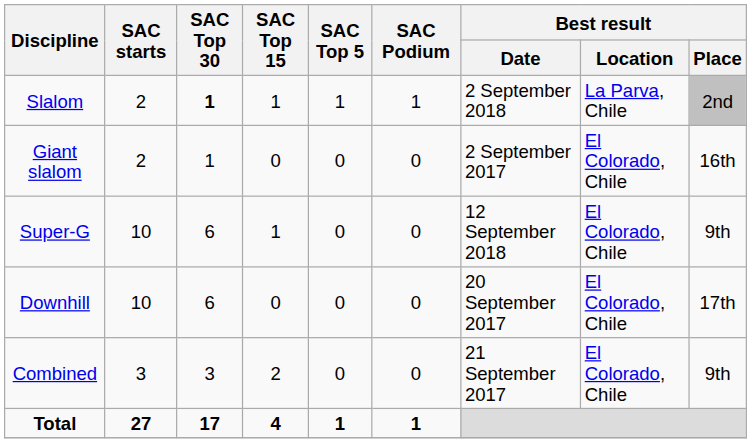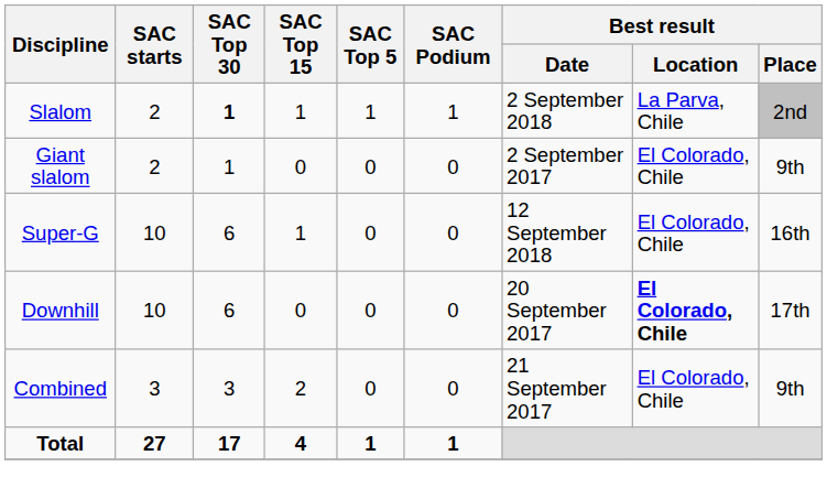Giant slalom | Best result / Place: 16th -> 9th
Super-G | Best result / Place: 9th -> 16th
Downhill | Best result / Location: normal -> bold
